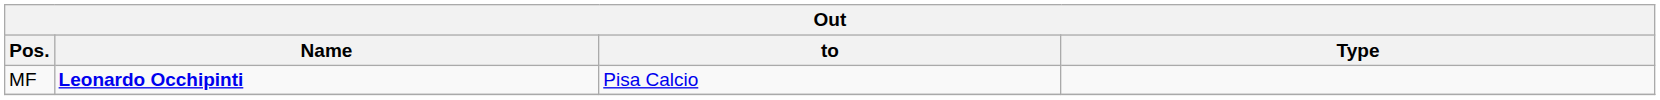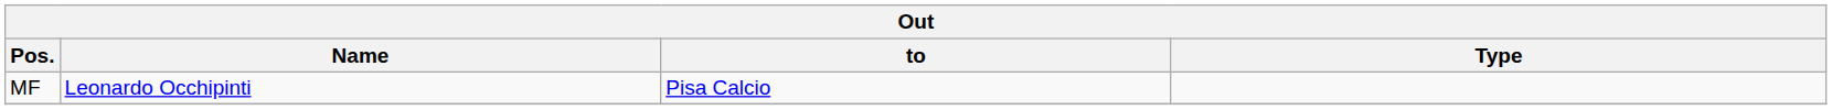MF | Name: bold -> normal
